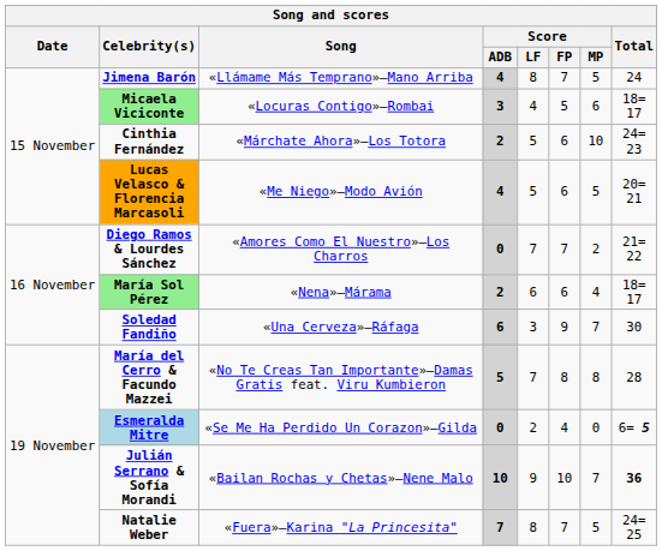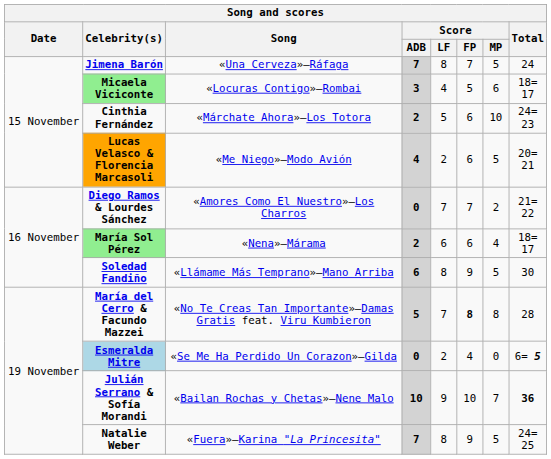Jimena Barón | Song: «Llámame Más Temprano»—Mano Arriba -> «Una Cerveza»—Ráfaga
Jimena Barón | Score / ADB: 4 -> 7
Lucas Velasco & Florencia Marcasoli | Score / LF: 5 -> 2
Soledad Fandiño | Song: «Una Cerveza»—Ráfaga -> «Llámame Más Temprano»—Mano Arriba
Soledad Fandiño | Score / LF: 3 -> 8
Soledad Fandiño | Score / MP: 7 -> 5
María del Cerro & Facundo Mazzei | Score / FP: normal -> bold
Natalie Weber | Score / FP: 7 -> 9
